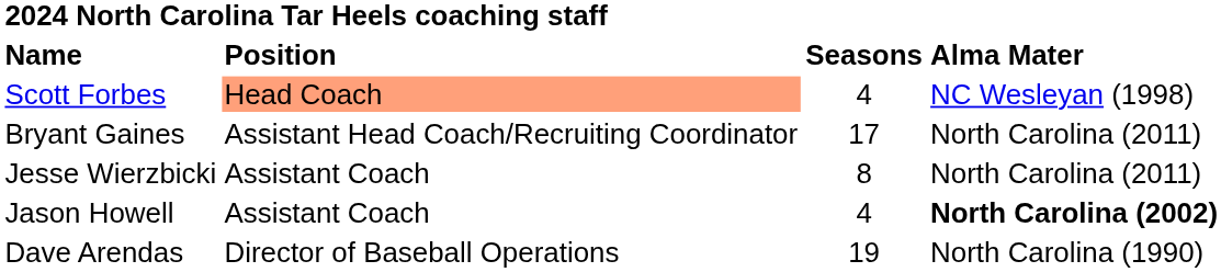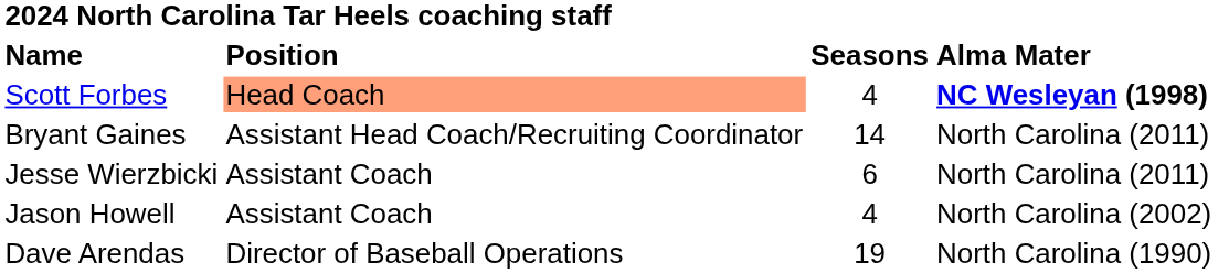Scott Forbes | Alma Mater: normal -> bold
Bryant Gaines | Seasons: 17 -> 14
Jesse Wierzbicki | Seasons: 8 -> 6
Jason Howell | Alma Mater: bold -> normal
